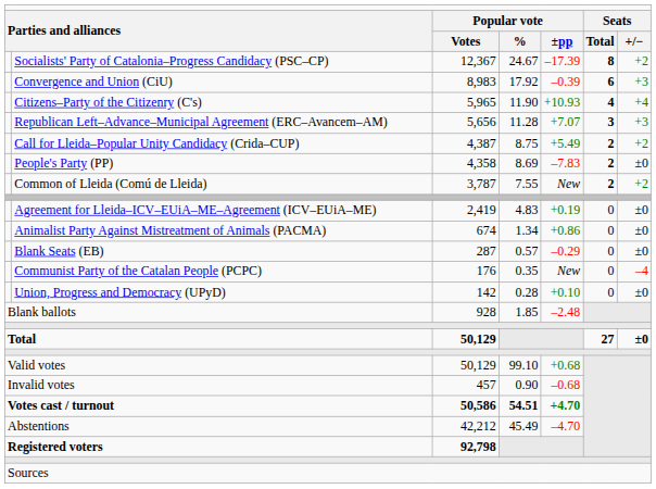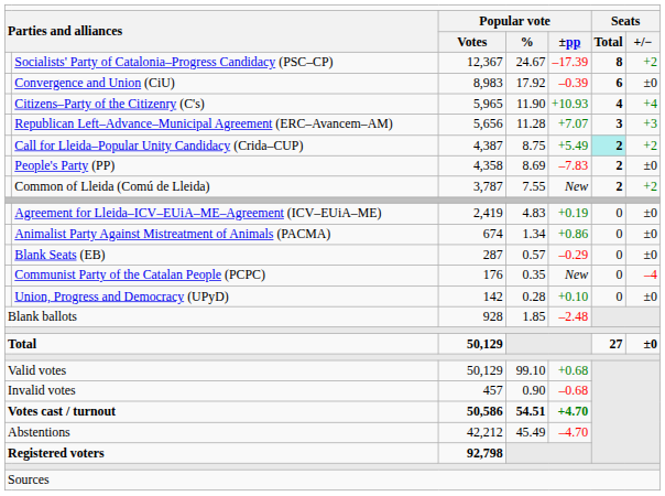Convergence and Union (CiU) | column 7: +3 -> ±0
Call for Lleida–Popular Unity Candidacy (Crida–CUP) | column 6: no background -> paleturquoise background
